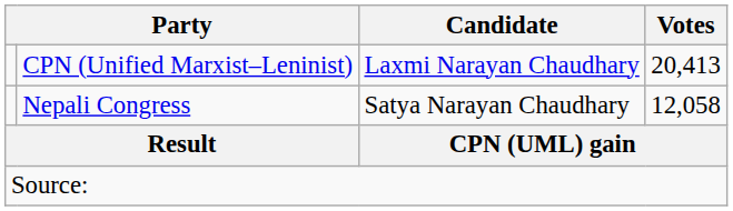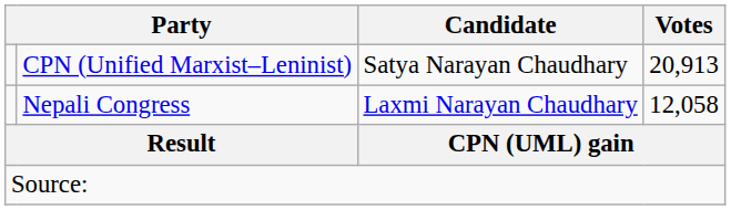CPN (Unified Marxist–Leninist) | Candidate: Laxmi Narayan Chaudhary -> Satya Narayan Chaudhary
CPN (Unified Marxist–Leninist) | Votes: 20,413 -> 20,913
Nepali Congress | Candidate: Satya Narayan Chaudhary -> Laxmi Narayan Chaudhary
